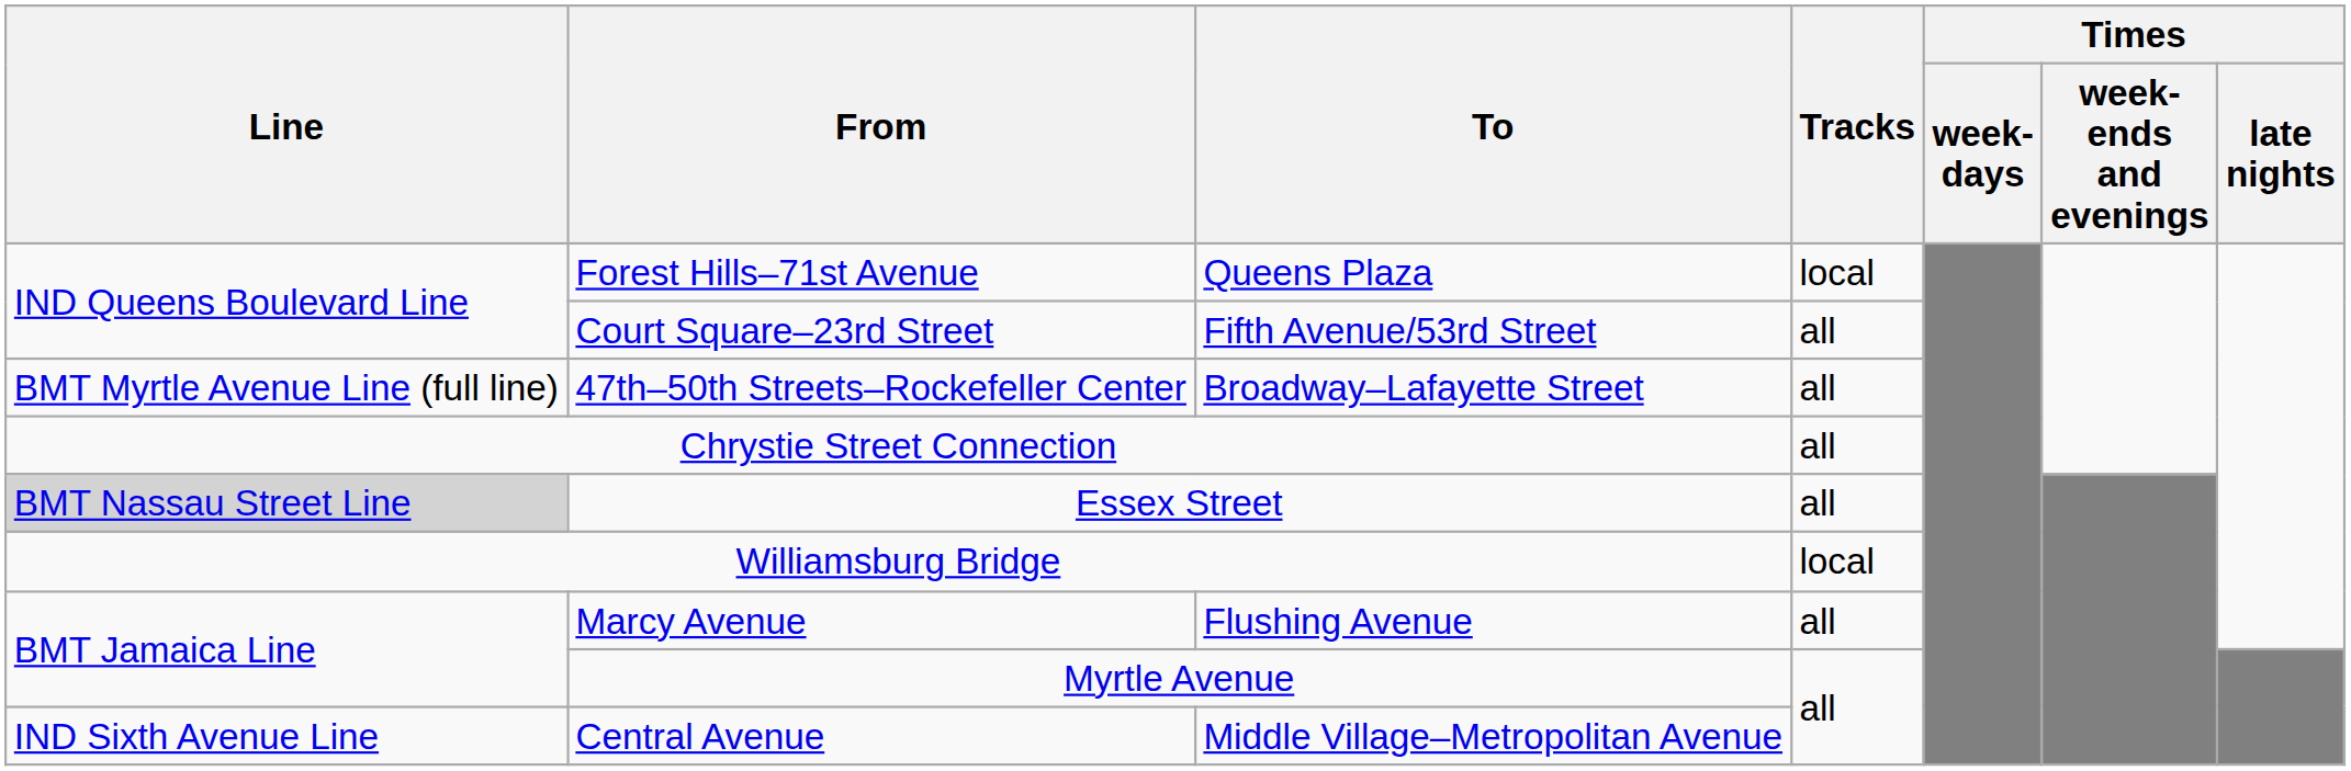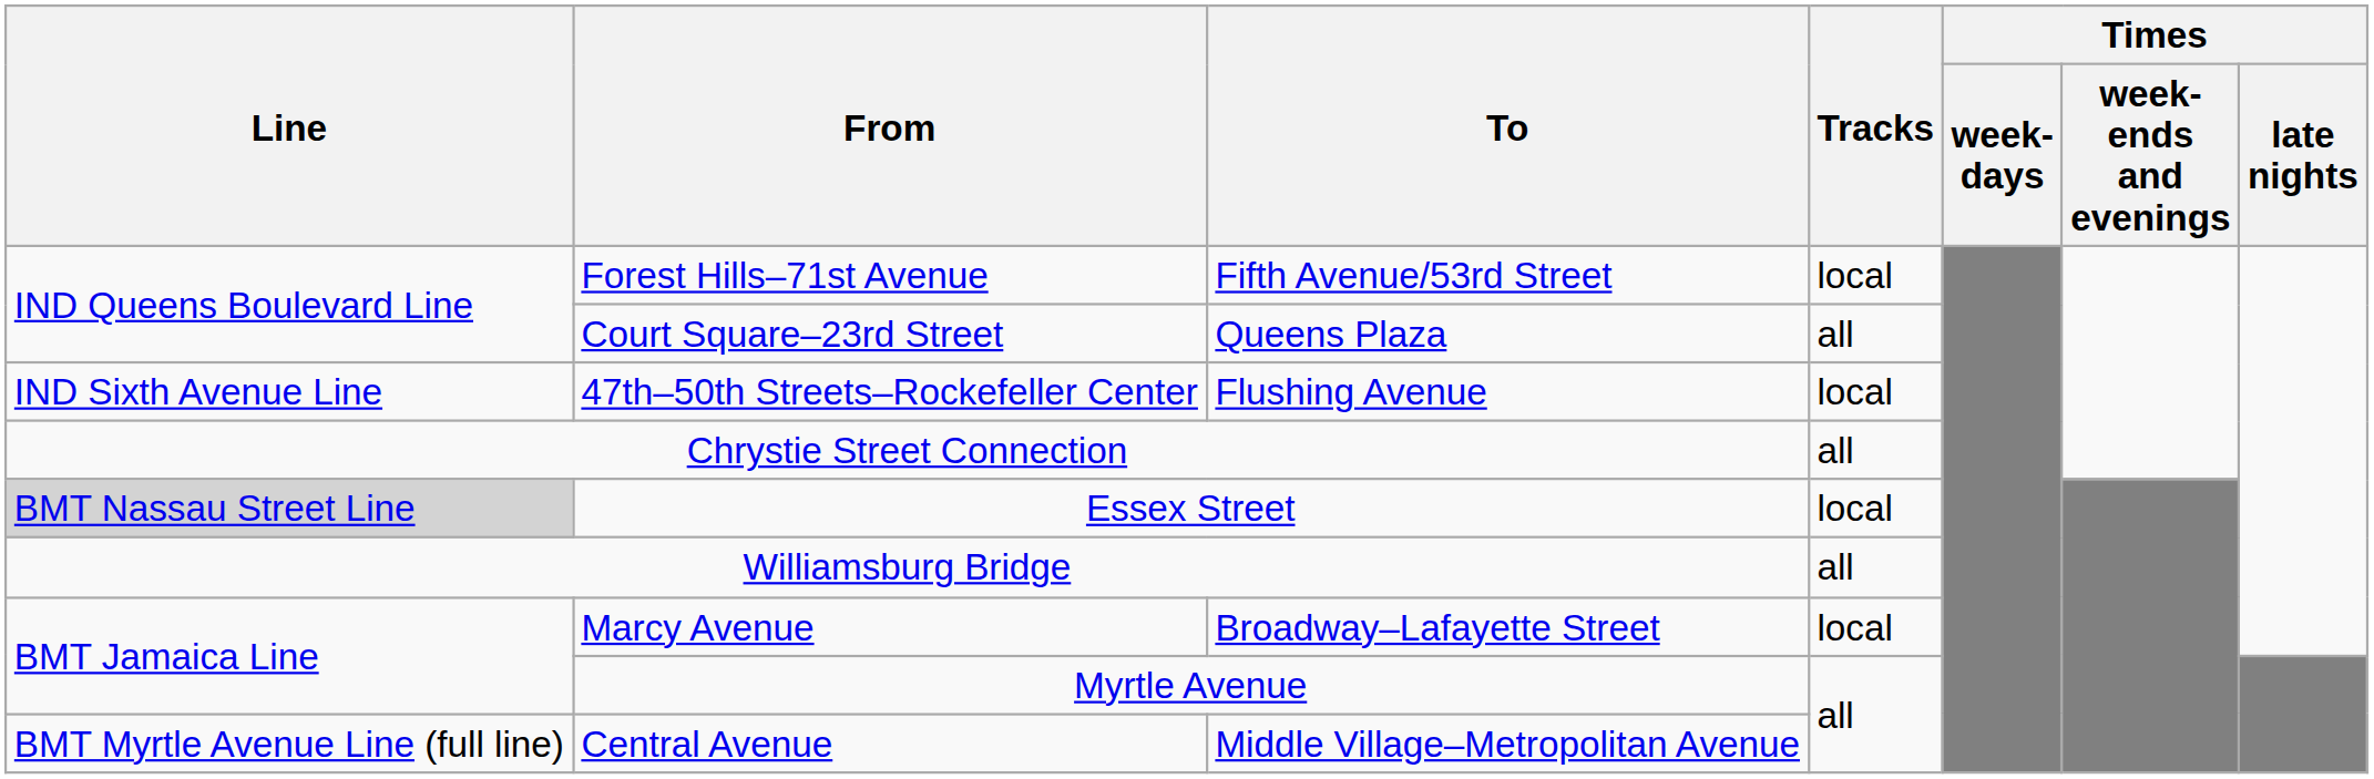Forest Hills–71st Avenue | To: Queens Plaza -> Fifth Avenue/53rd Street
Court Square–23rd Street | To: Fifth Avenue/53rd Street -> Queens Plaza
47th–50th Streets–Rockefeller Center | Line: BMT Myrtle Avenue Line (full line) -> IND Sixth Avenue Line
47th–50th Streets–Rockefeller Center | To: Broadway–Lafayette Street -> Flushing Avenue
47th–50th Streets–Rockefeller Center | Tracks: all -> local
Essex Street | Tracks: all -> local
Williamsburg Bridge | Tracks: local -> all
Marcy Avenue | To: Flushing Avenue -> Broadway–Lafayette Street
Marcy Avenue | Tracks: all -> local
Central Avenue | Line: IND Sixth Avenue Line -> BMT Myrtle Avenue Line (full line)
